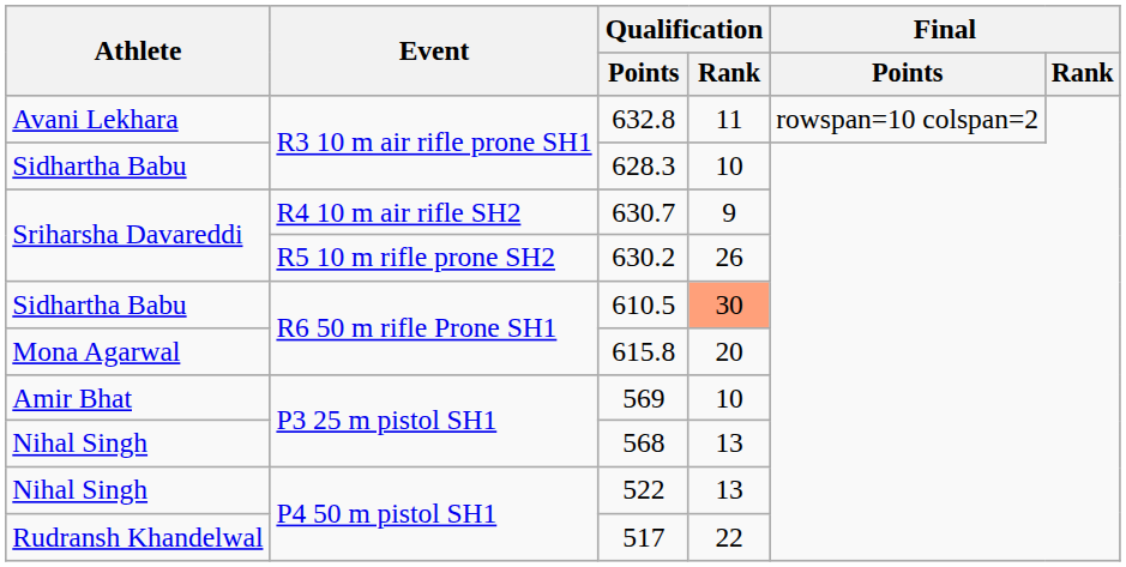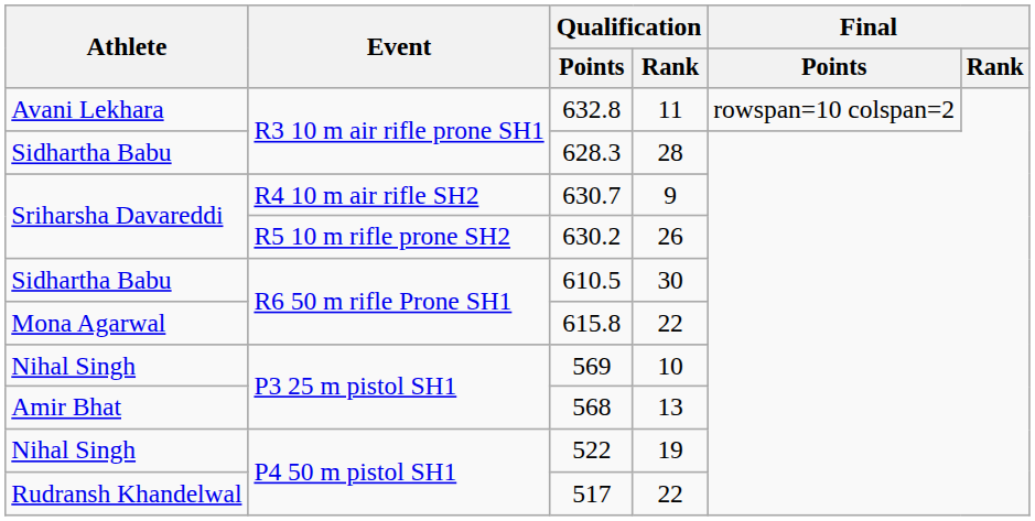628.3 | Qualification / Rank: 10 -> 28
610.5 | Qualification / Rank: lightsalmon background -> no background
615.8 | Qualification / Rank: 20 -> 22
569 | Athlete: Amir Bhat -> Nihal Singh
568 | Athlete: Nihal Singh -> Amir Bhat
522 | Qualification / Rank: 13 -> 19
